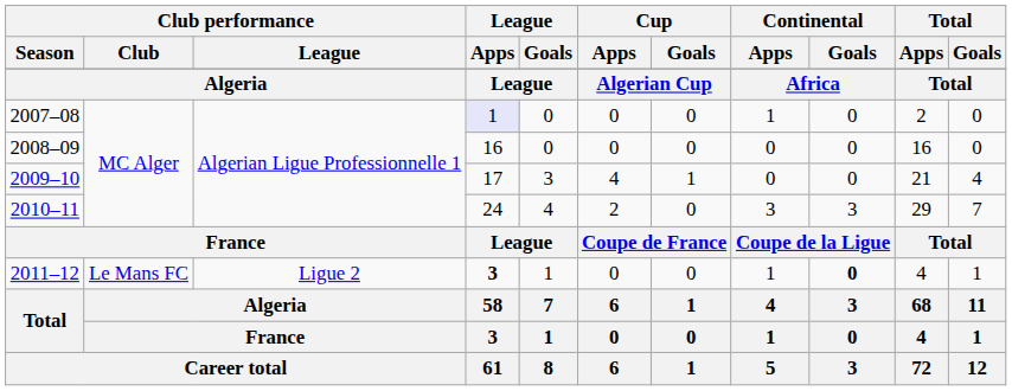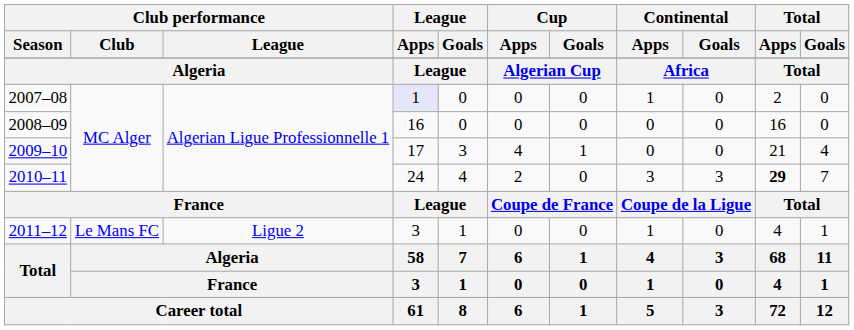2010–11 | Total / Apps: normal -> bold
2011–12 | League / Apps: bold -> normal
2011–12 | Continental / Goals: bold -> normal
